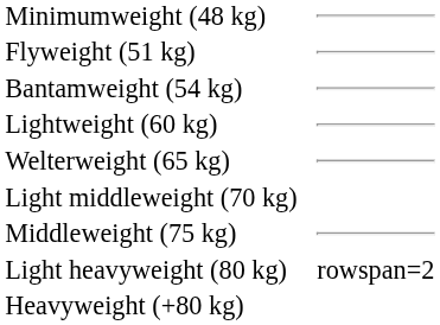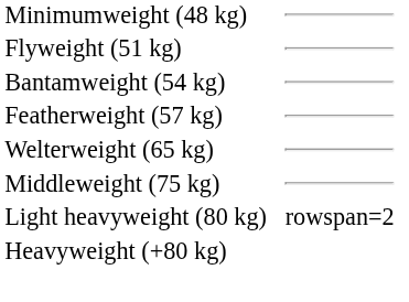+ row: Featherweight (57 kg)
- row: Lightweight (60 kg)
- row: Light middleweight (70 kg)
